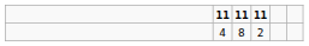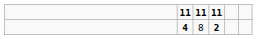row 2 | column 2: normal -> bold
row 2 | column 4: normal -> bold
